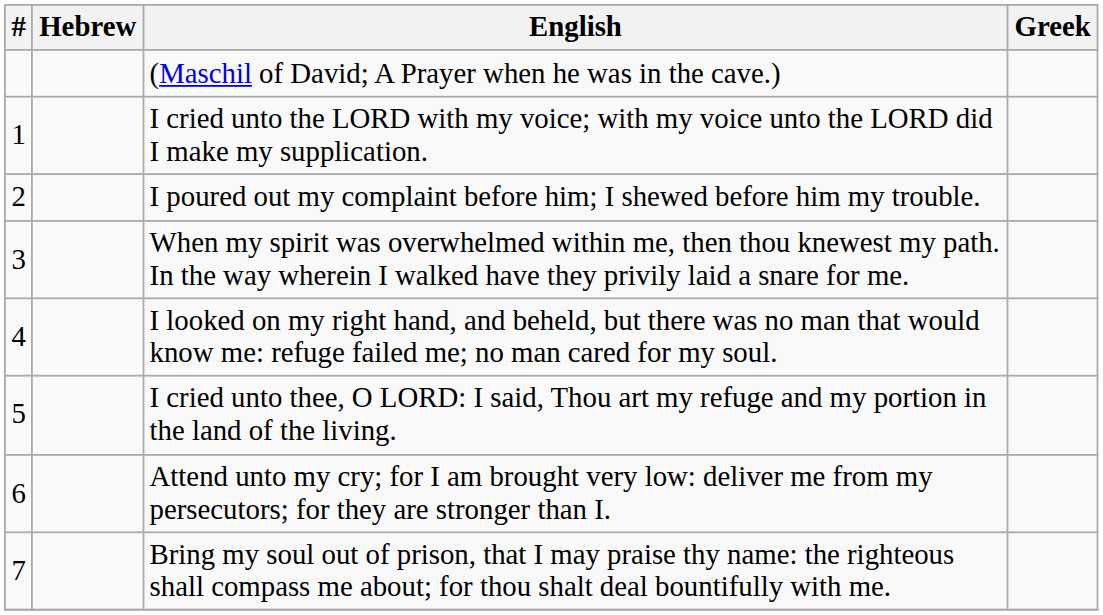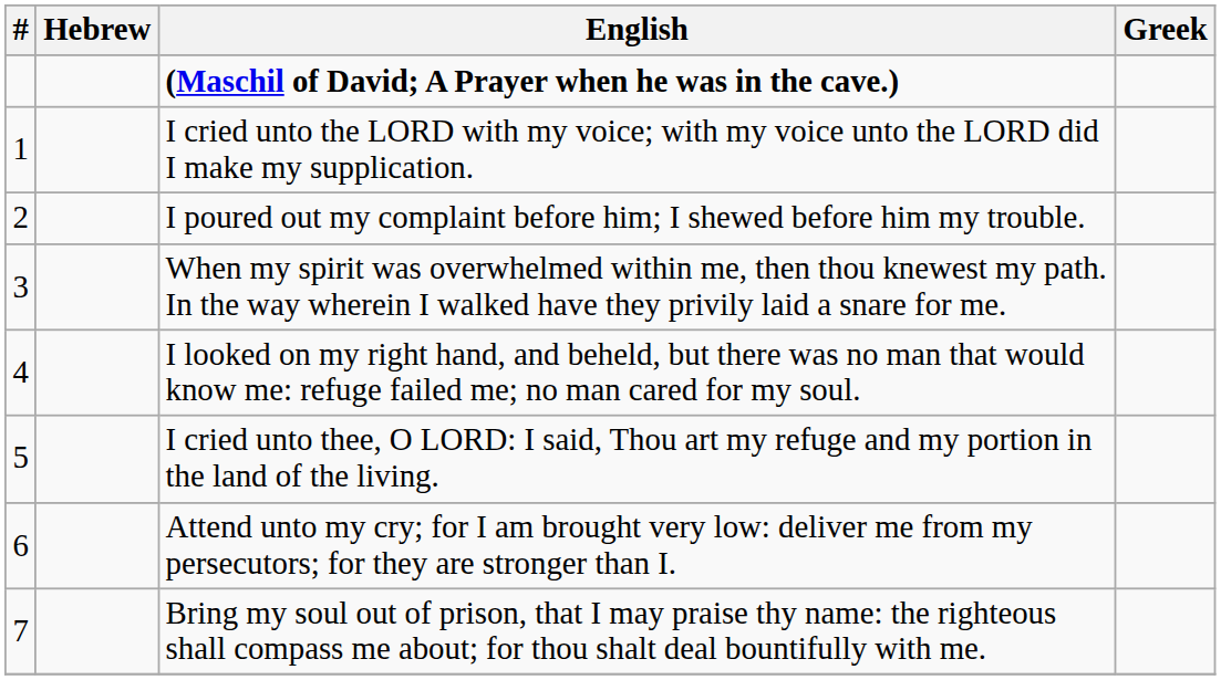(Maschil of David; A Prayer when he was in the cave.) | English: normal -> bold
